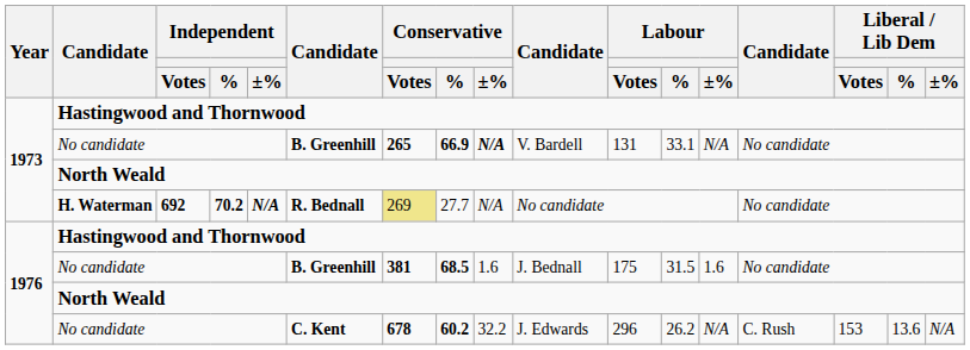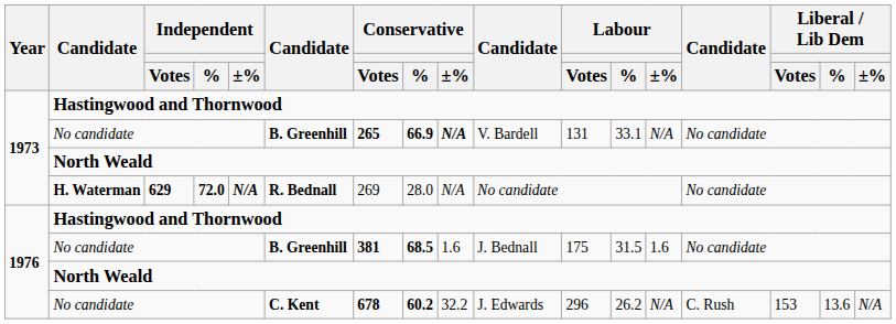H. Waterman | Independent / Votes: 692 -> 629
H. Waterman | Independent / %: 70.2 -> 72.0
H. Waterman | Conservative / Votes: khaki background -> no background
H. Waterman | Conservative / %: 27.7 -> 28.0
